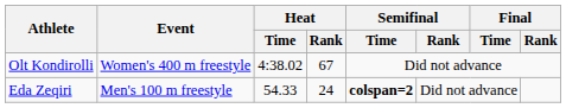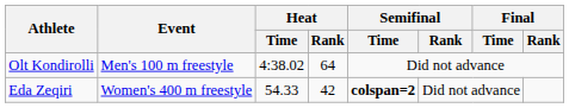Olt Kondirolli | Event: Women's 400 m freestyle -> Men's 100 m freestyle
Olt Kondirolli | Heat / Rank: 67 -> 64
Eda Zeqiri | Event: Men's 100 m freestyle -> Women's 400 m freestyle
Eda Zeqiri | Heat / Rank: 24 -> 42
